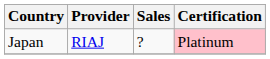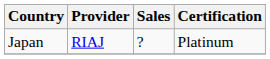Japan | Certification: pink background -> no background
